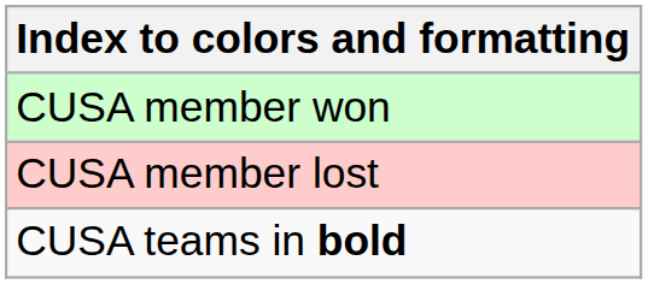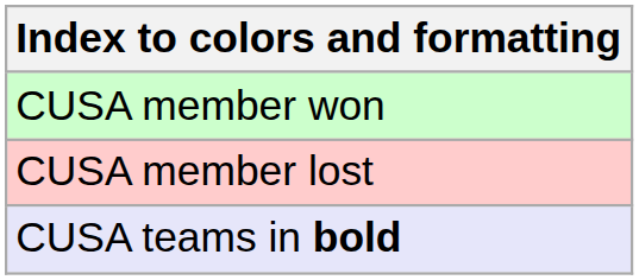row 4 | column 1: no background -> lavender background
